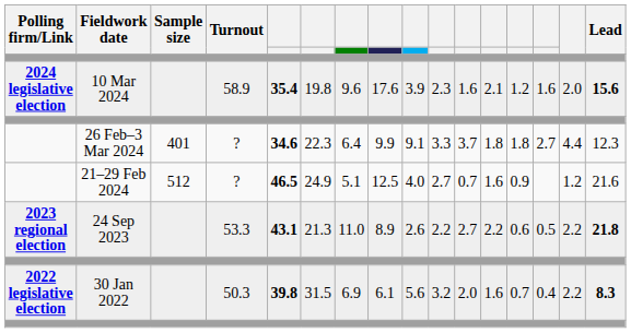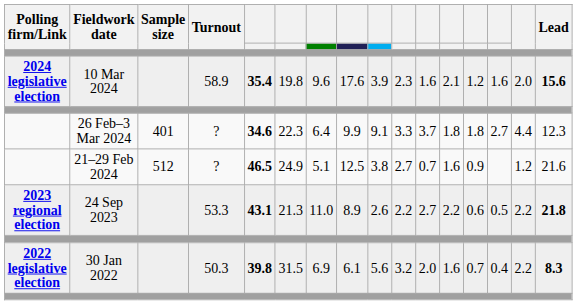21–29 Feb 2024 | column 9: 4.0 -> 3.8
